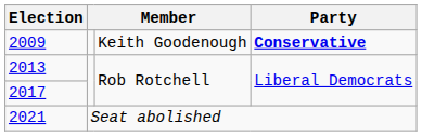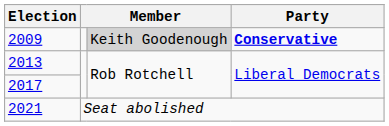2009 | column 3: no background -> lightgrey background
